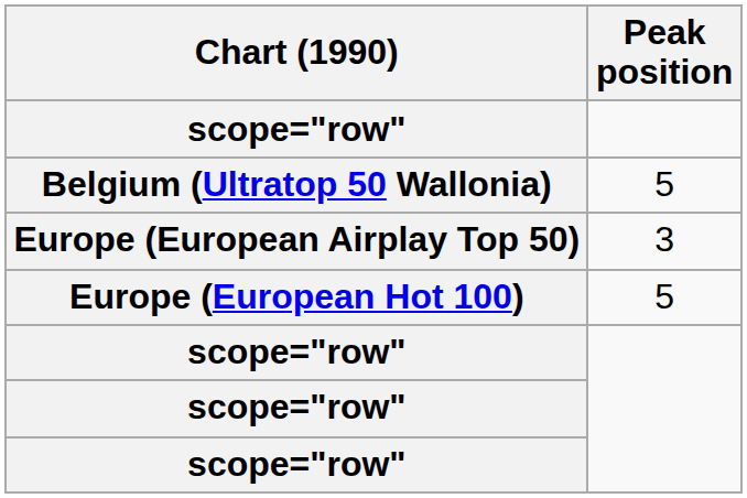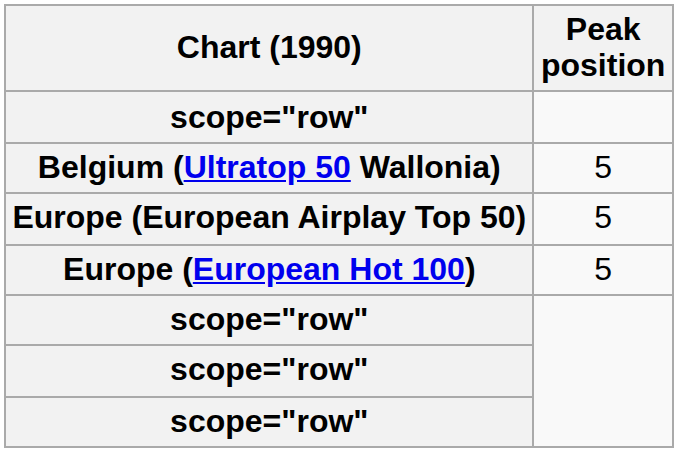Europe (European Airplay Top 50) | Peak position: 3 -> 5
